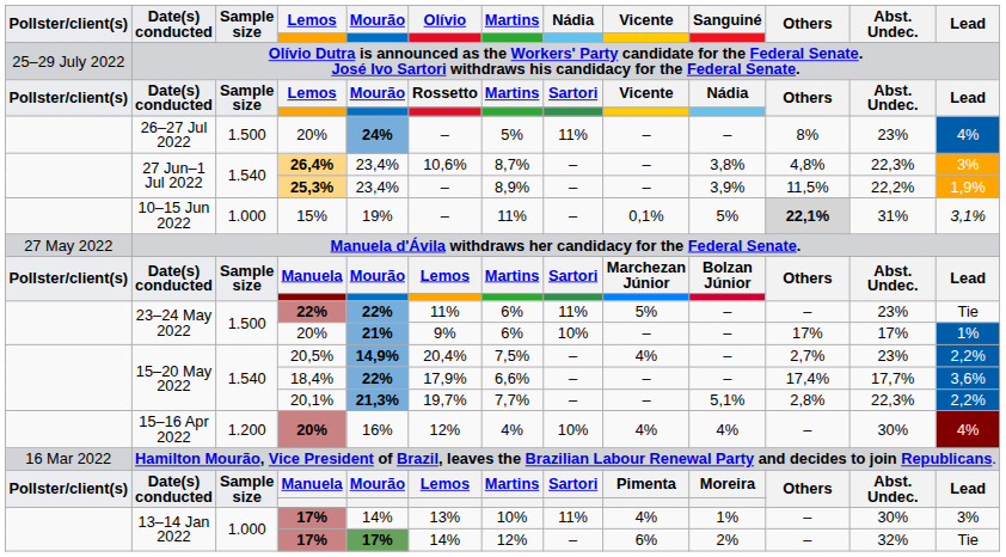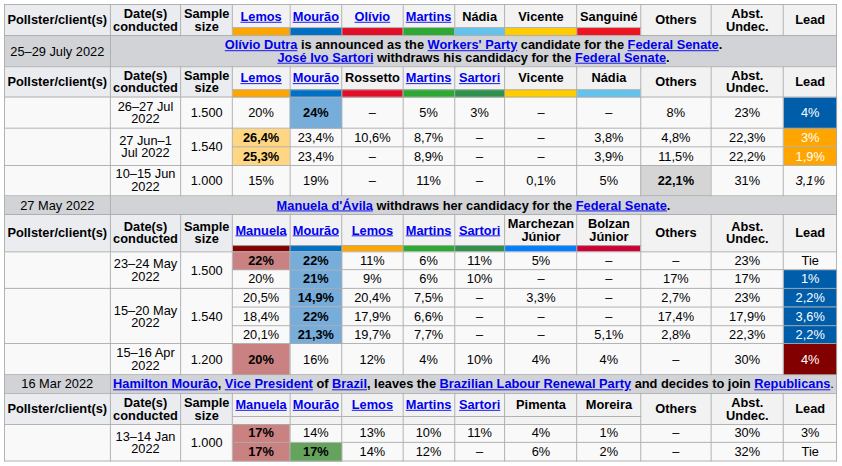26–27 Jul 2022 / 20% | Nádia: 11% -> 3%
20,5% | Vicente: 4% -> 3,3%
18,4% | Abst. Undec.: 17,7% -> 17,9%
